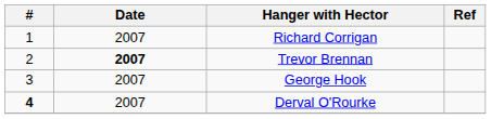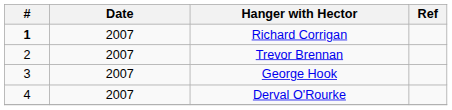Richard Corrigan | #: normal -> bold
Trevor Brennan | Date: bold -> normal
Derval O'Rourke | #: bold -> normal
